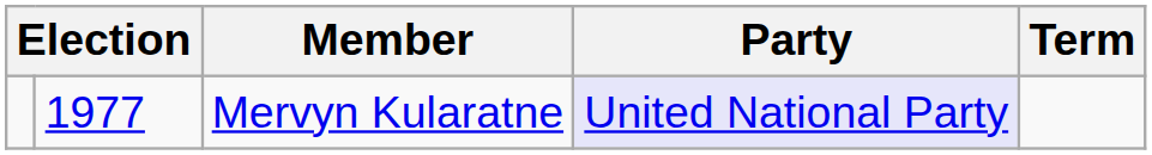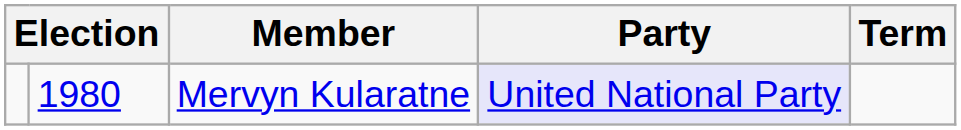Mervyn Kularatne | column 2: 1977 -> 1980
